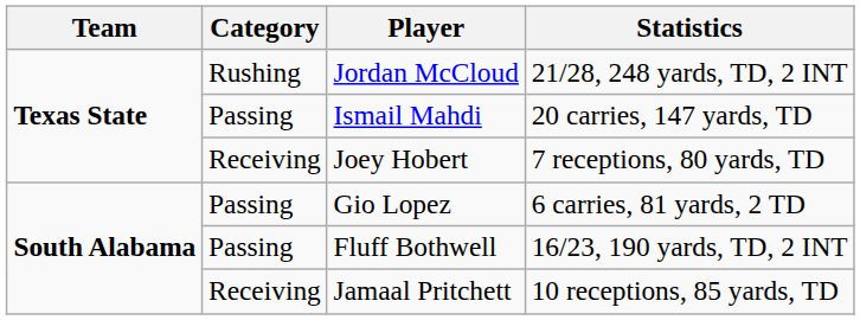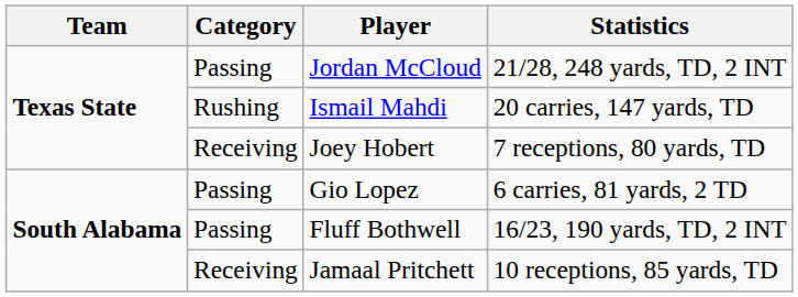Jordan McCloud | Category: Rushing -> Passing
Ismail Mahdi | Category: Passing -> Rushing
